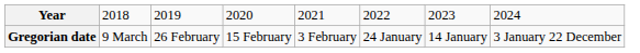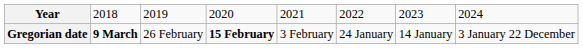Gregorian date | column 2: normal -> bold
Gregorian date | column 4: normal -> bold
